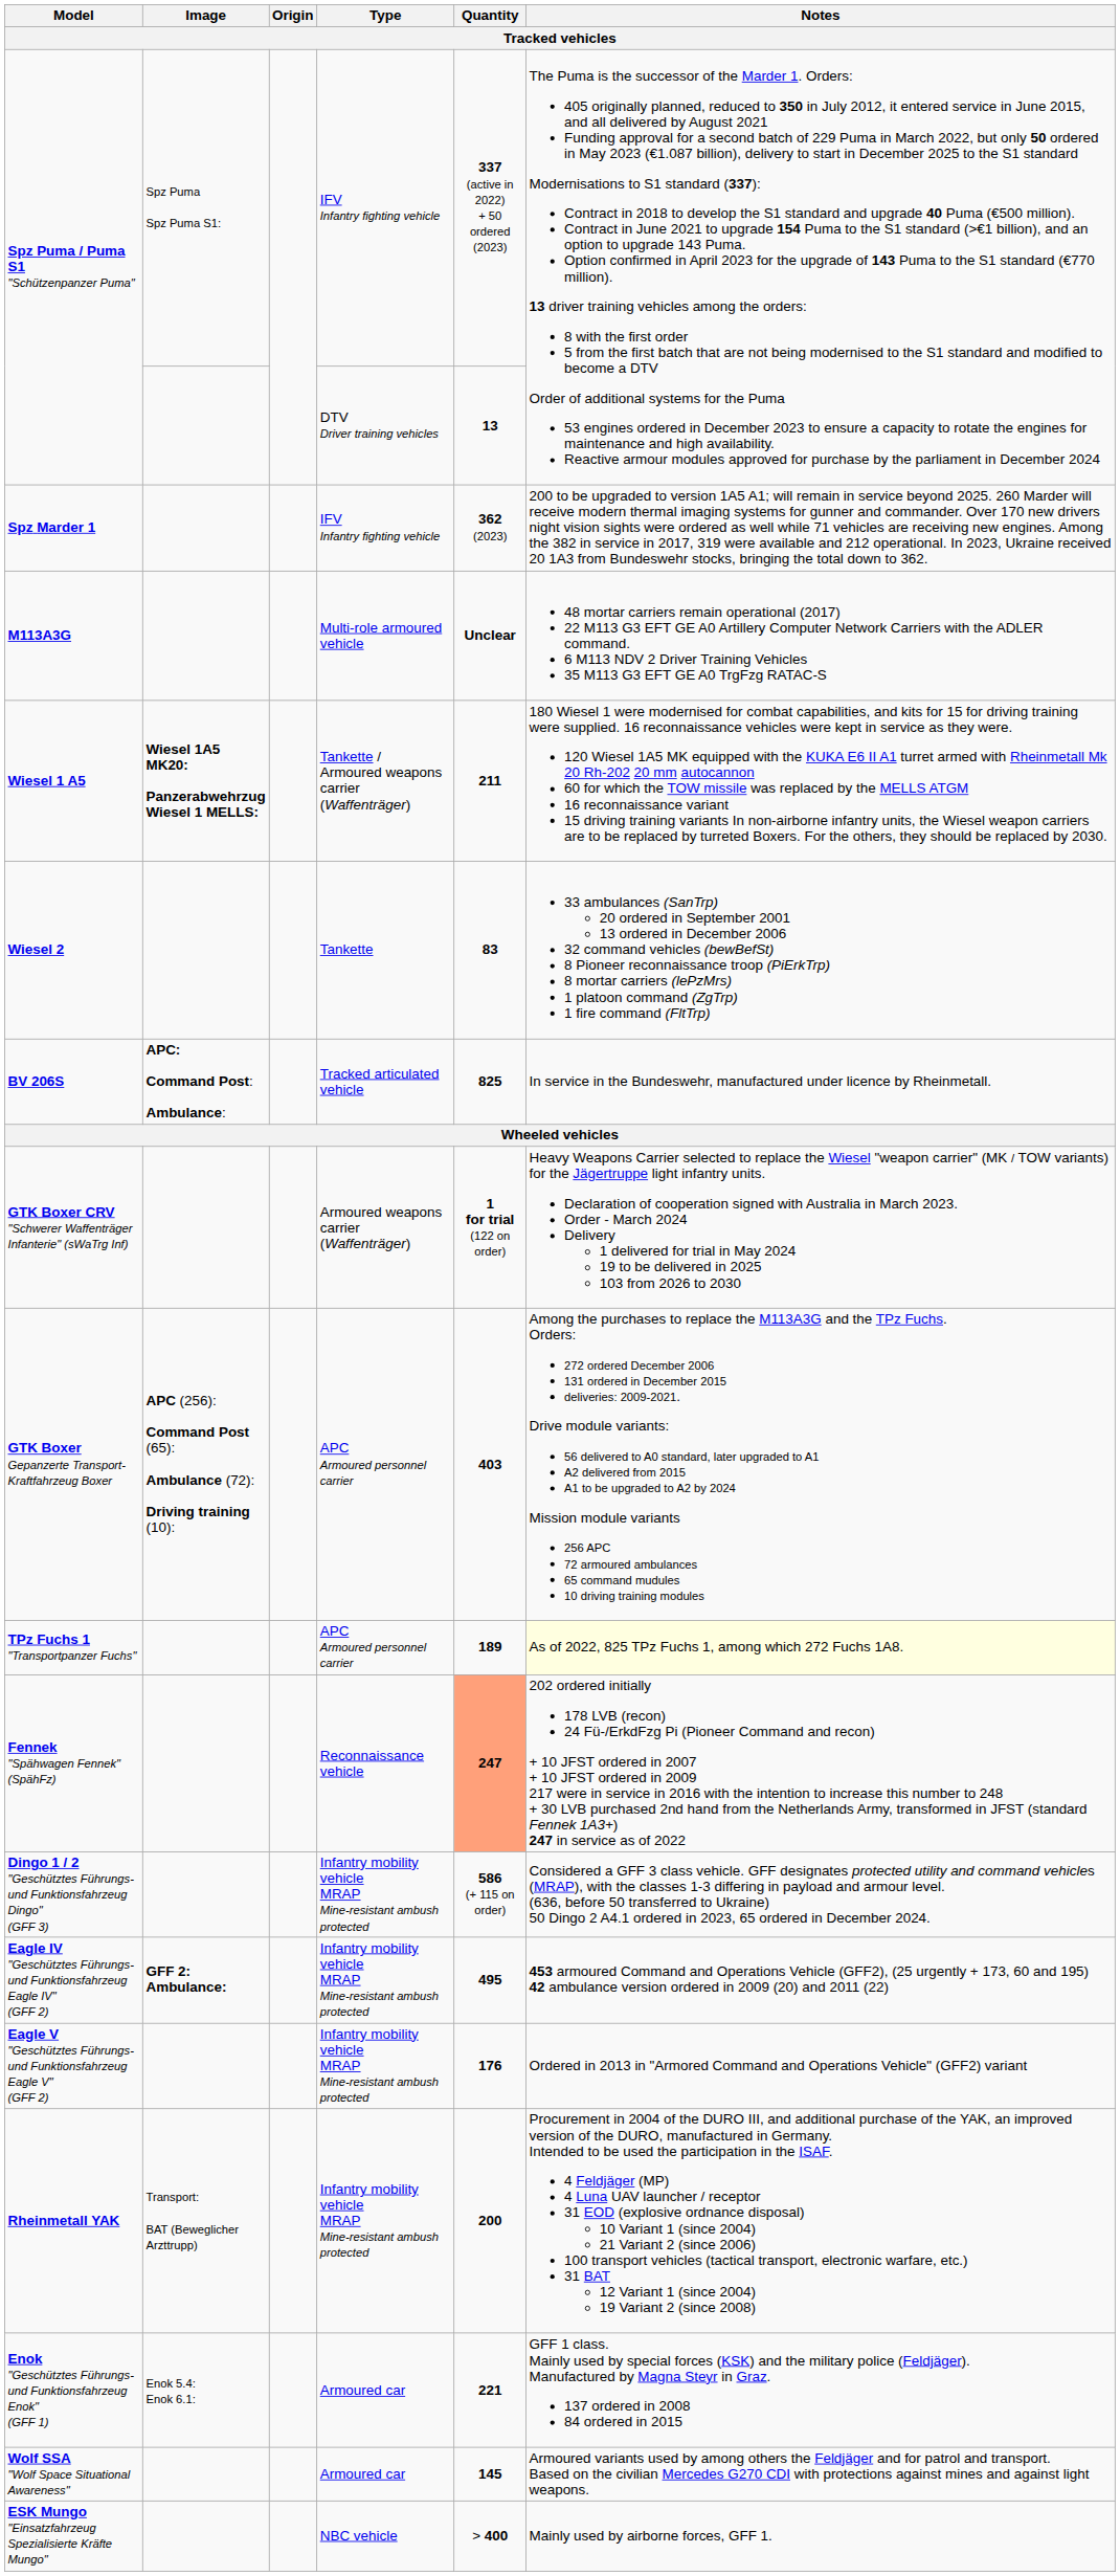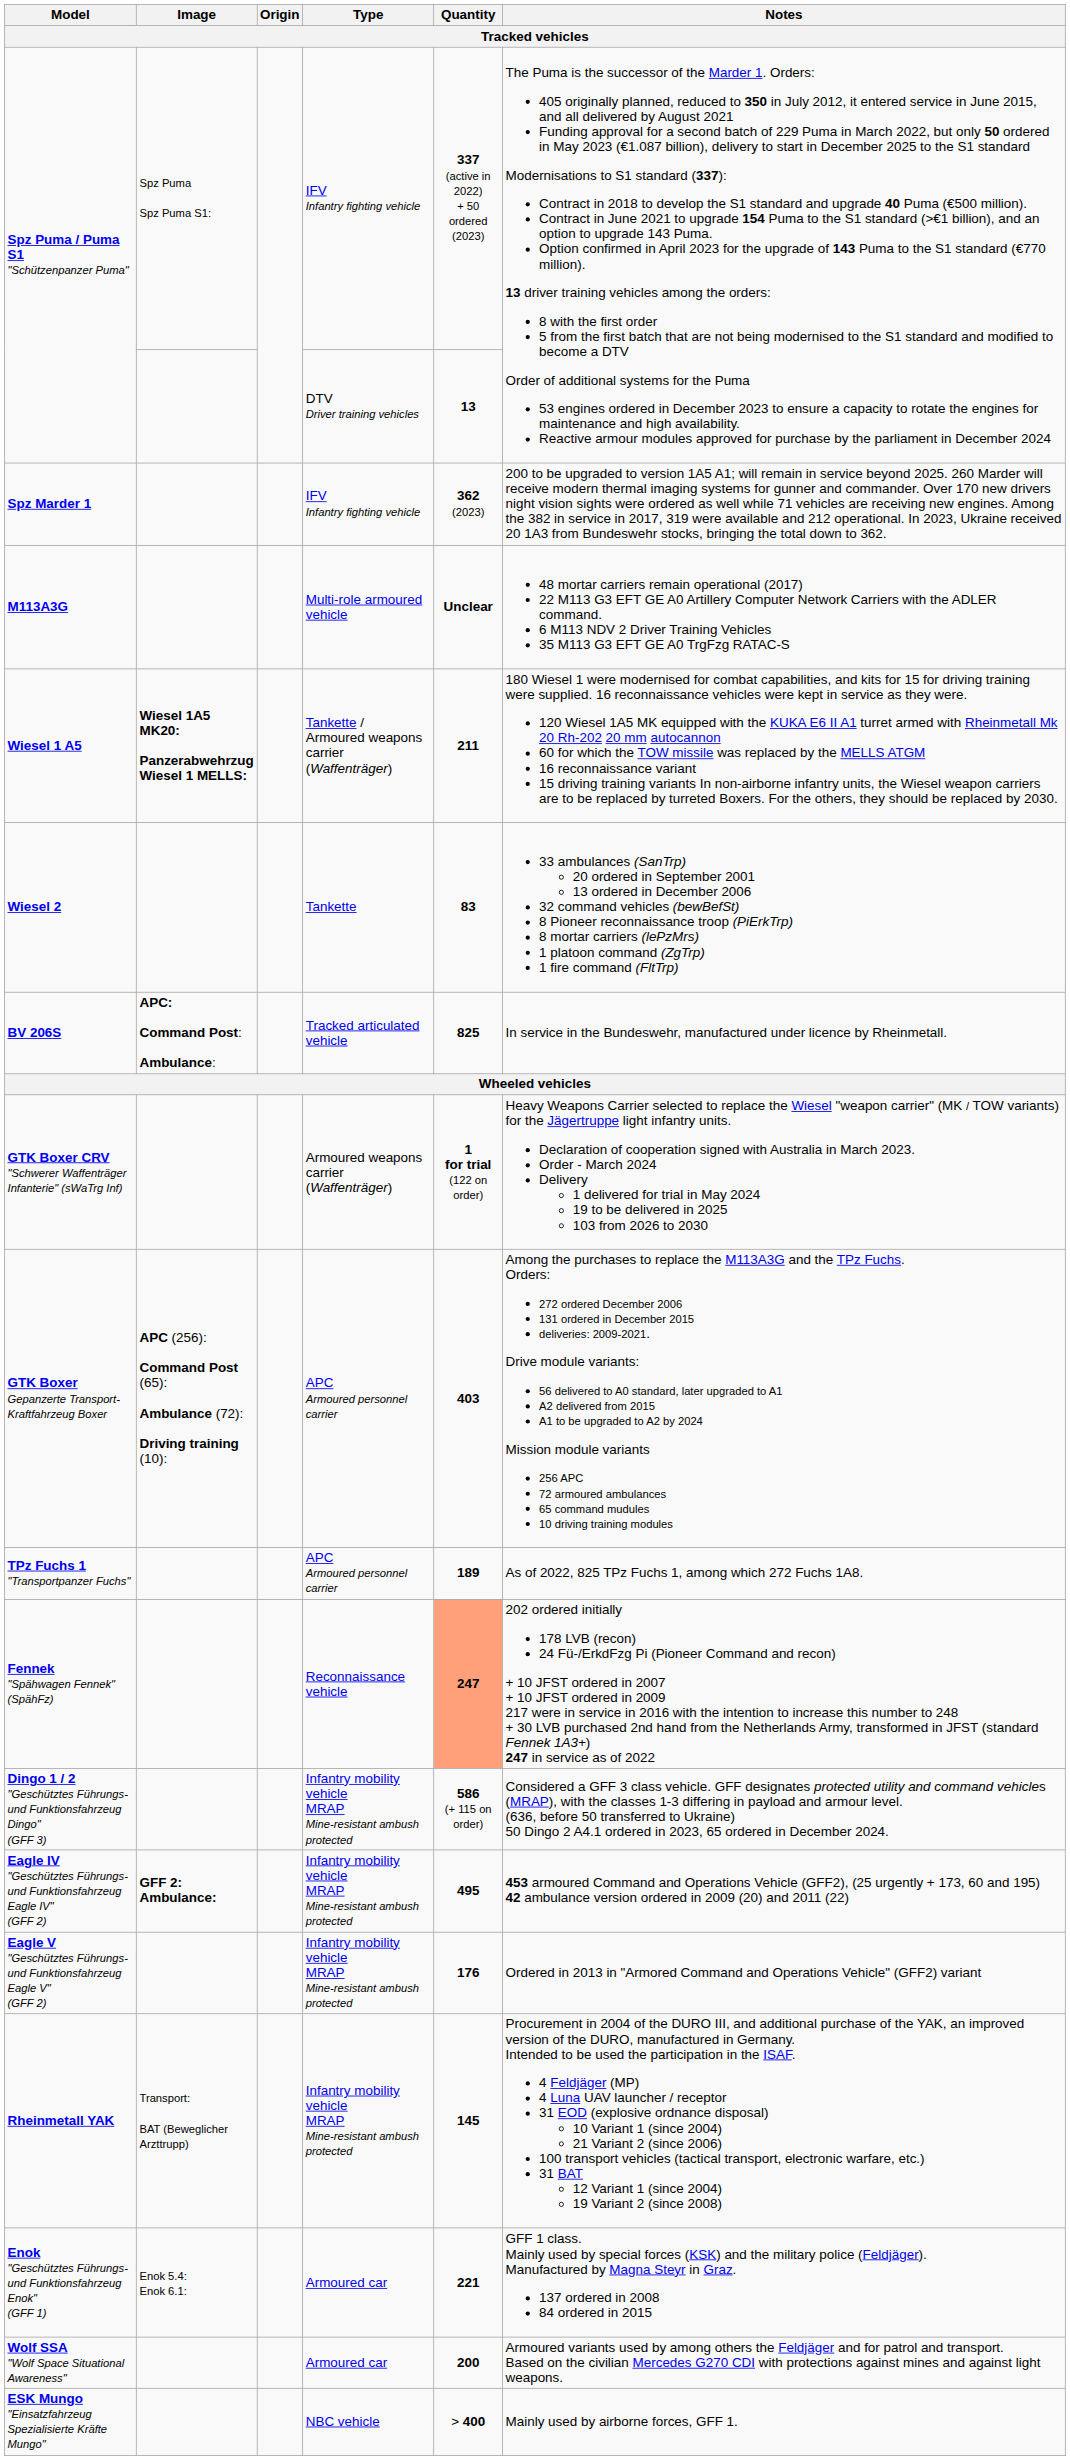TPz Fuchs 1 "Transportpanzer Fuchs" | Notes: lightyellow background -> no background
Rheinmetall YAK | Quantity: 200 -> 145
Wolf SSA "Wolf Space Situational Awareness" | Quantity: 145 -> 200
